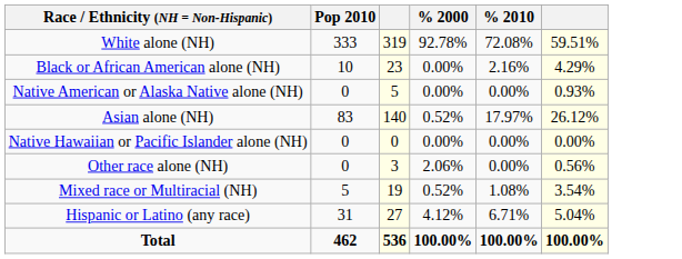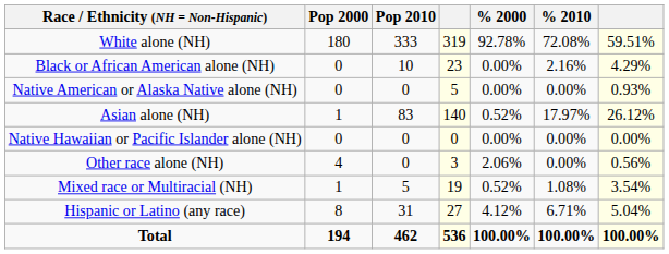+ column: Pop 2000 | 180 | 0 | 0 | 1 | 0 | 4 | 1 | 8 | 194
